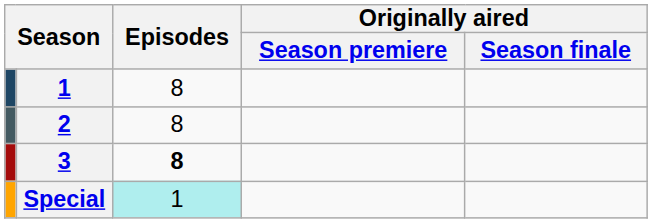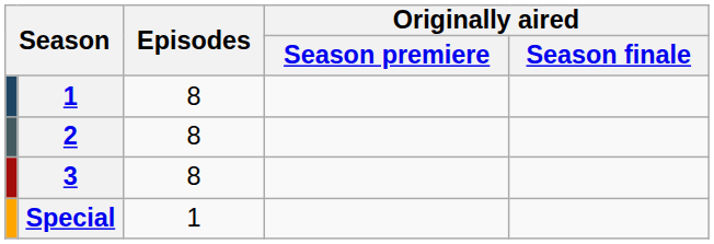3 | Episodes: bold -> normal
Special | Episodes: paleturquoise background -> no background
